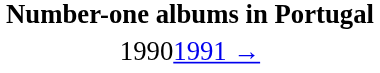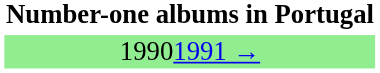row 2 | column 1: no background -> lightgreen background
